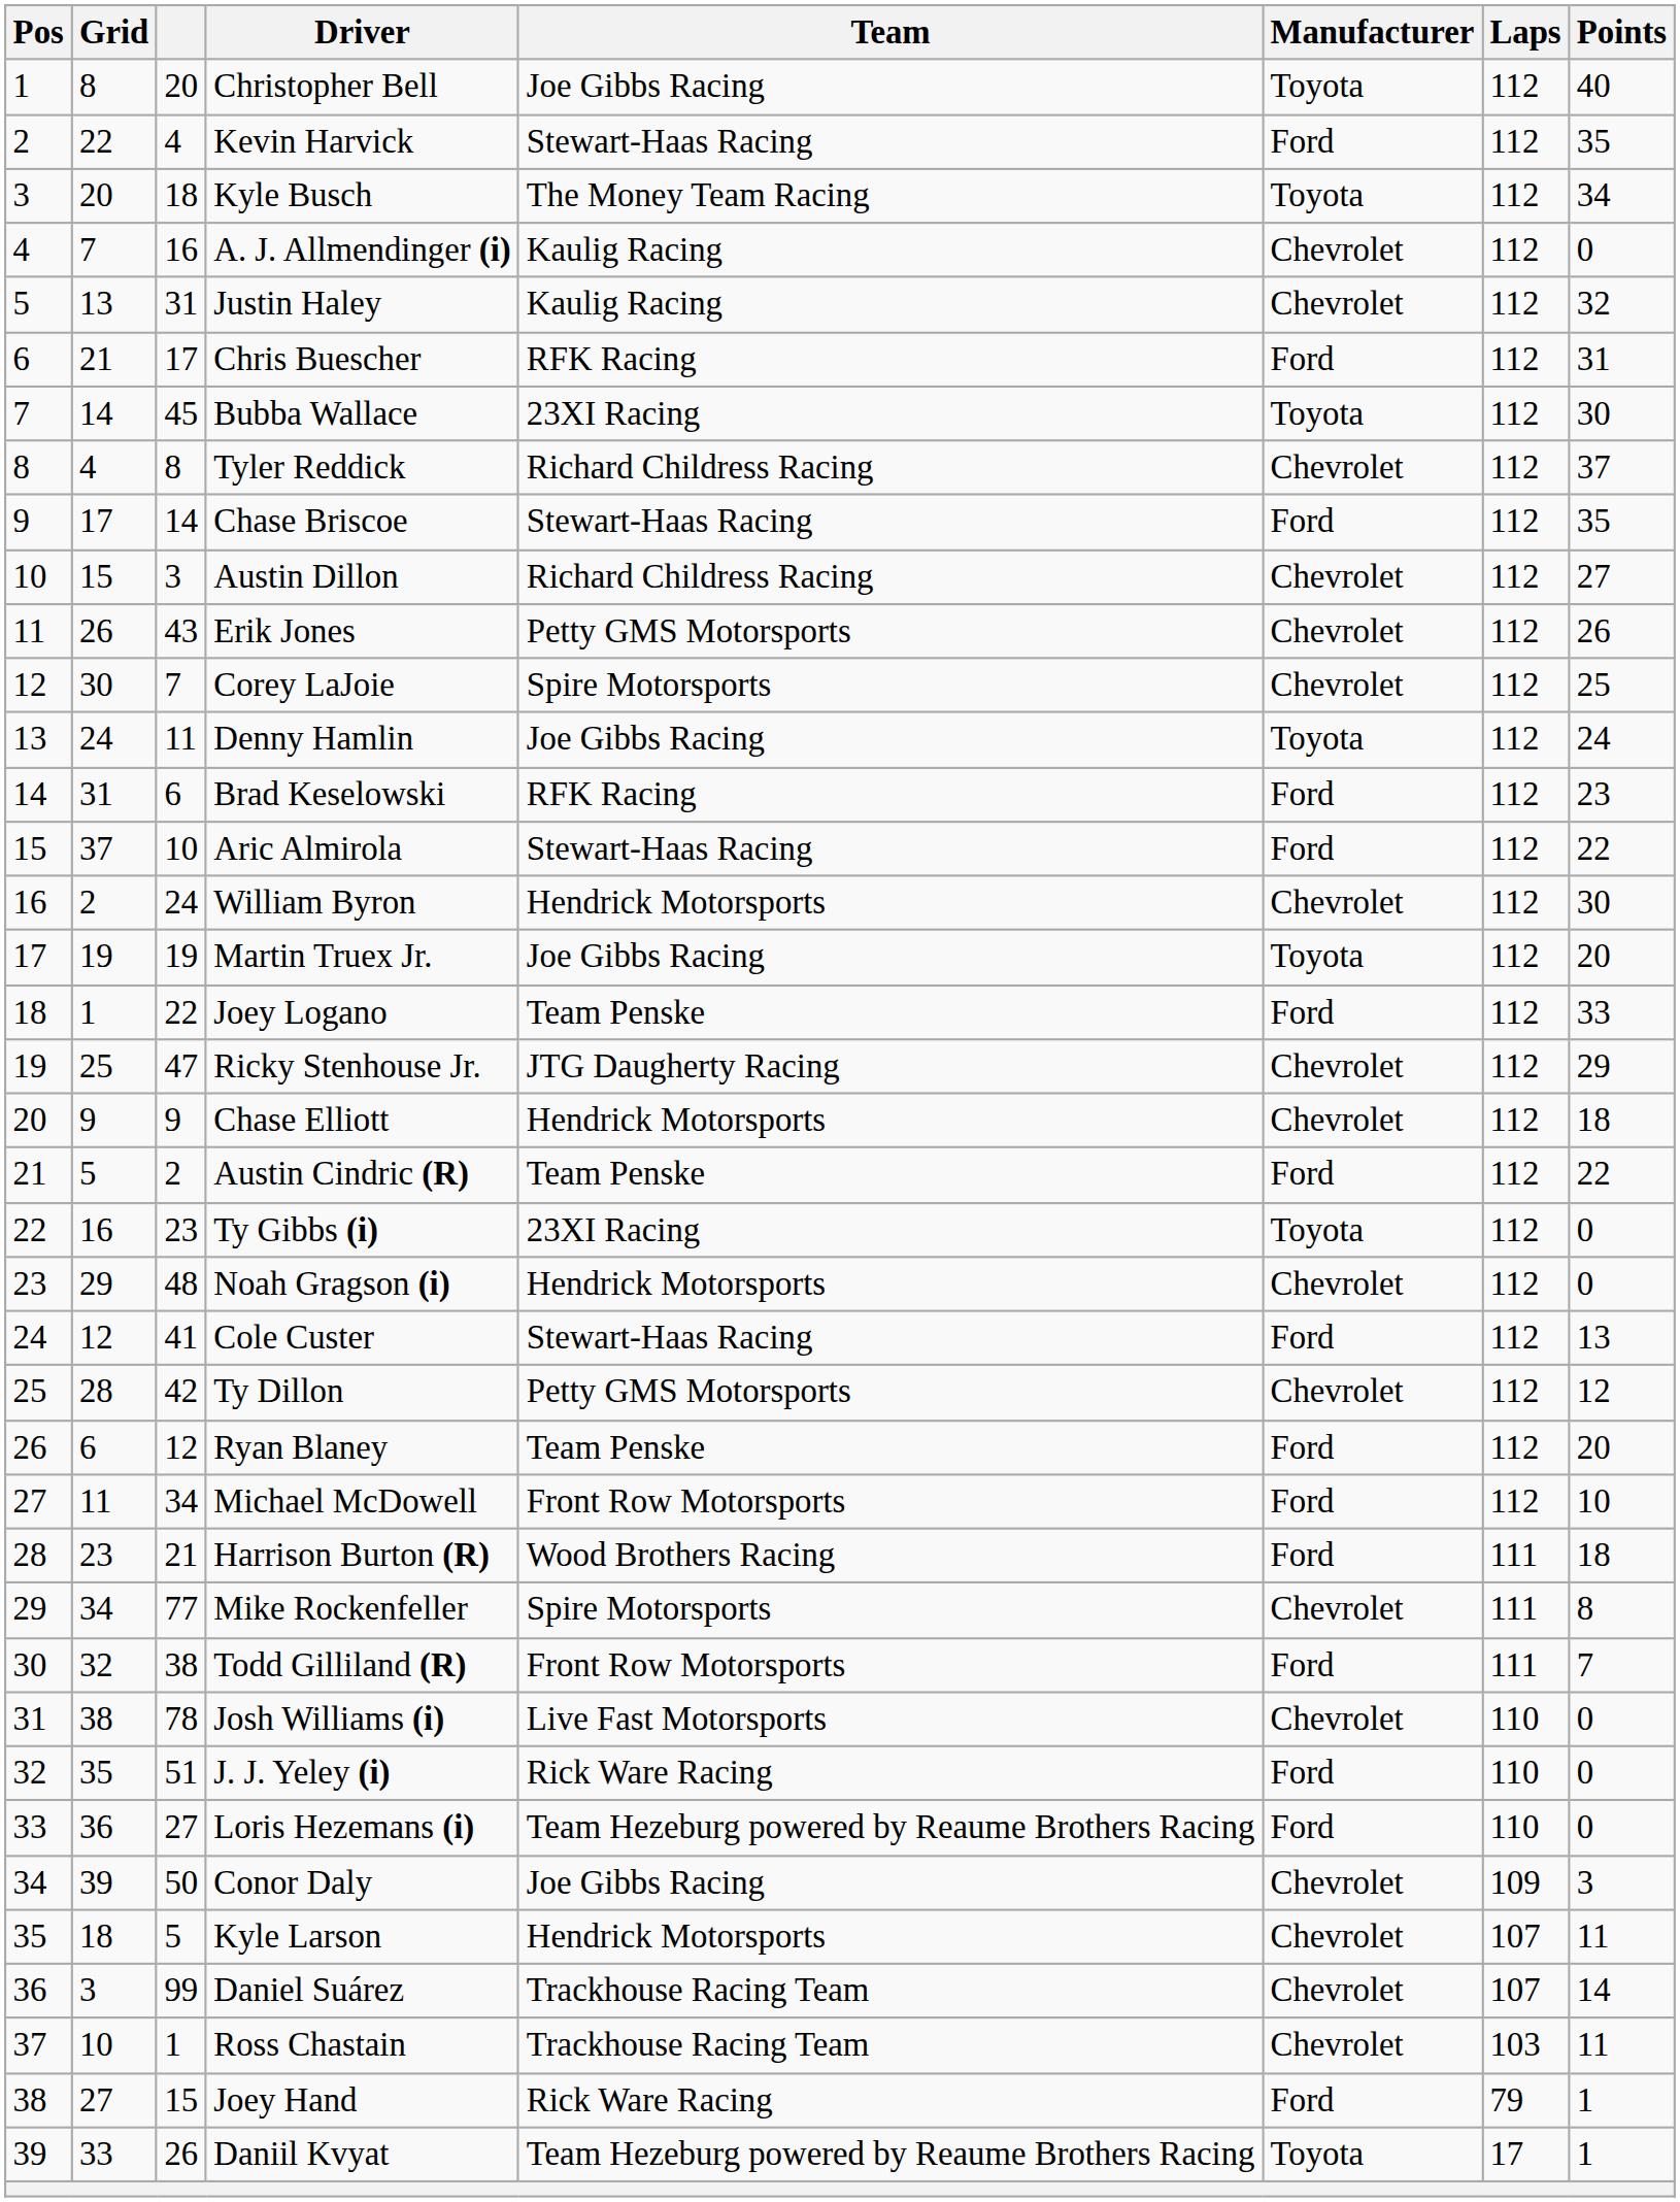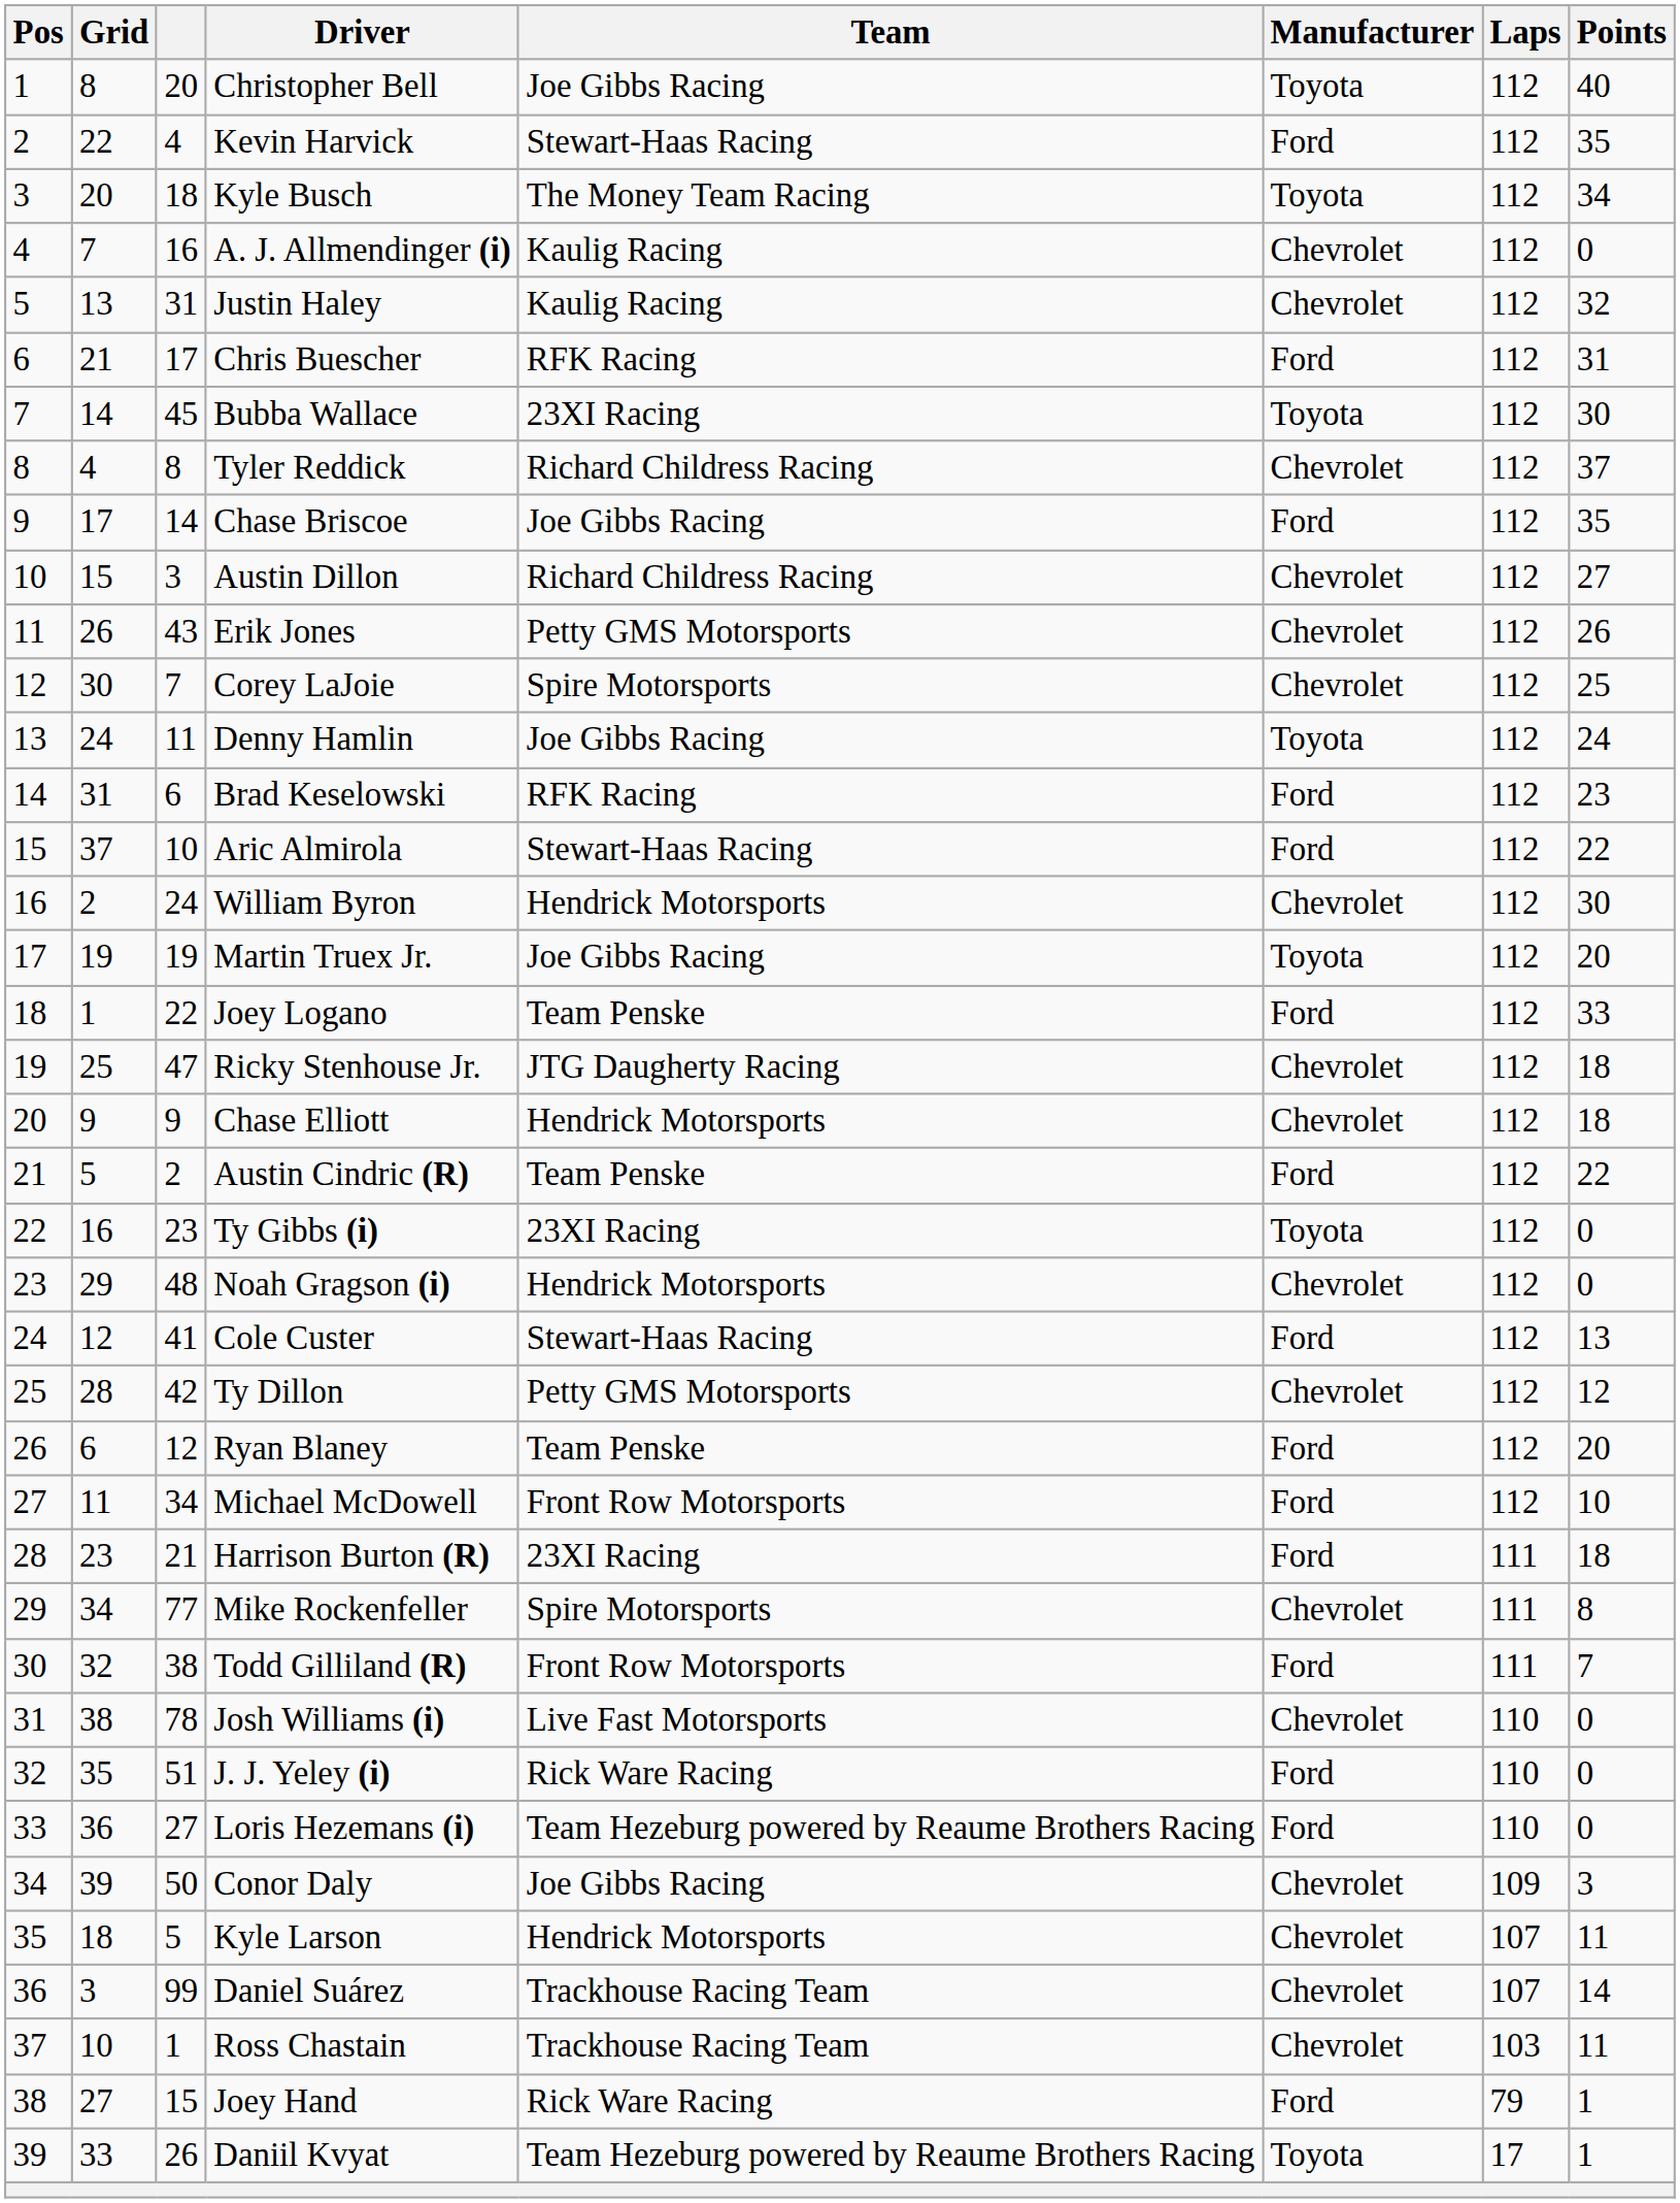Chase Briscoe | Team: Stewart-Haas Racing -> Joe Gibbs Racing
Ricky Stenhouse Jr. | Points: 29 -> 18
Harrison Burton (R) | Team: Wood Brothers Racing -> 23XI Racing
